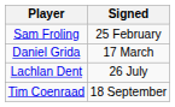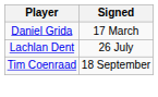- row: Sam Froling | 25 February
